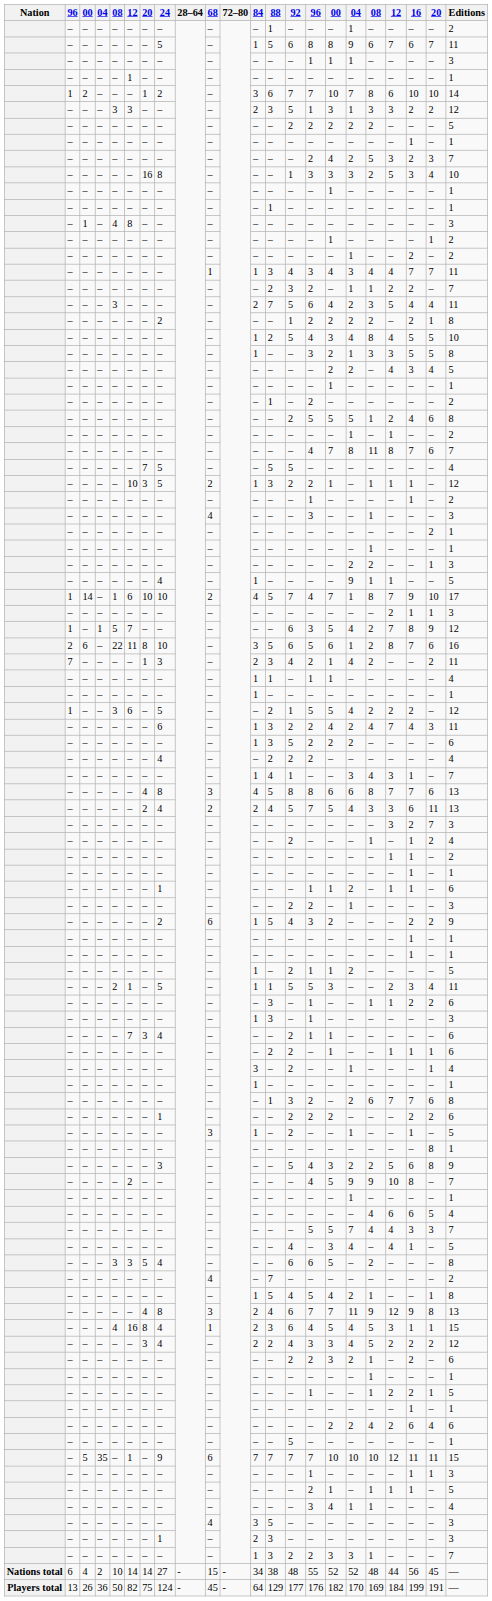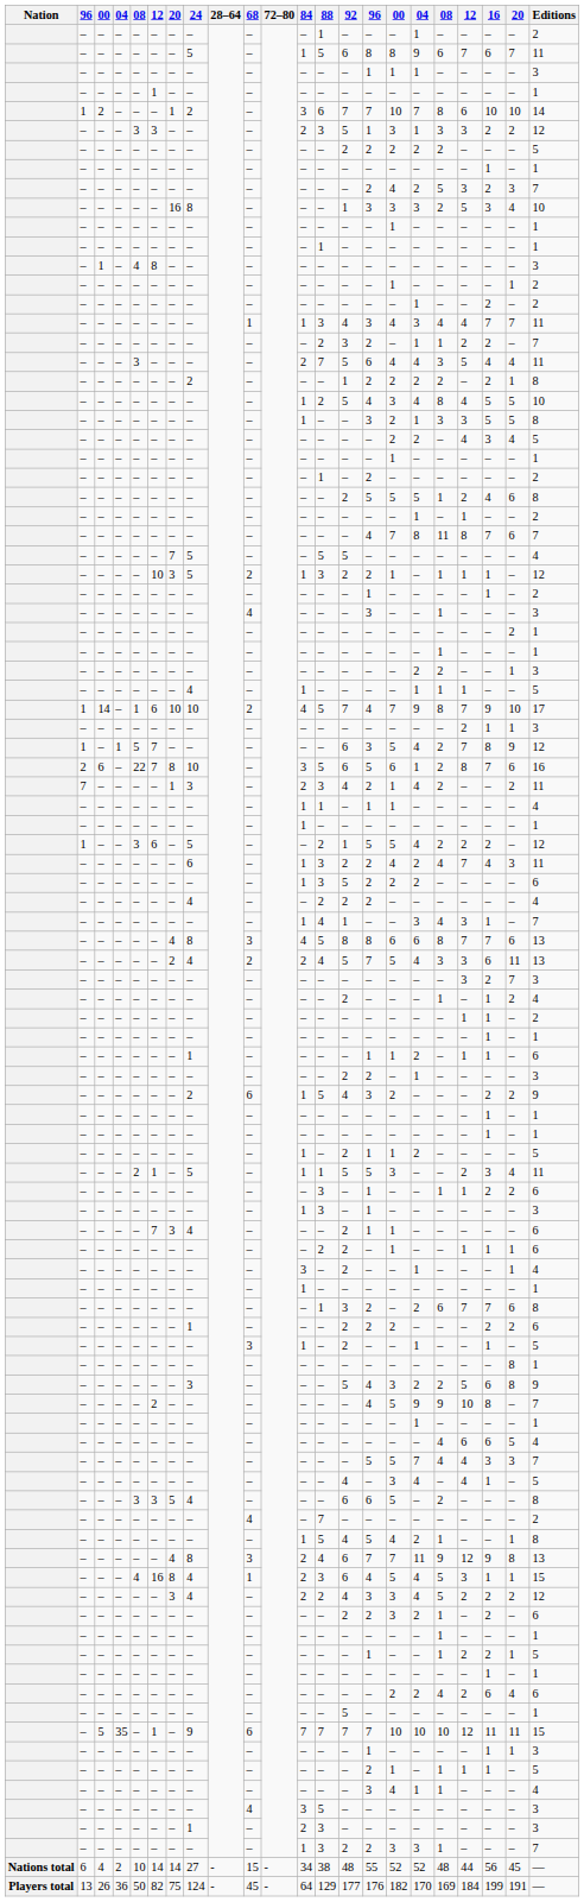row 19 | column 17: 2 -> 4
row 36 | column 17: 9 -> 1
row 37 | column 17: 1 -> 9
row 40 | column 6: 11 -> 7
